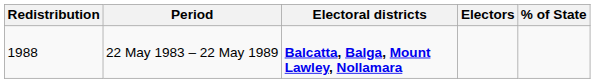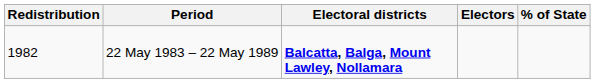22 May 1983 – 22 May 1989 | Redistribution: 1988 -> 1982
